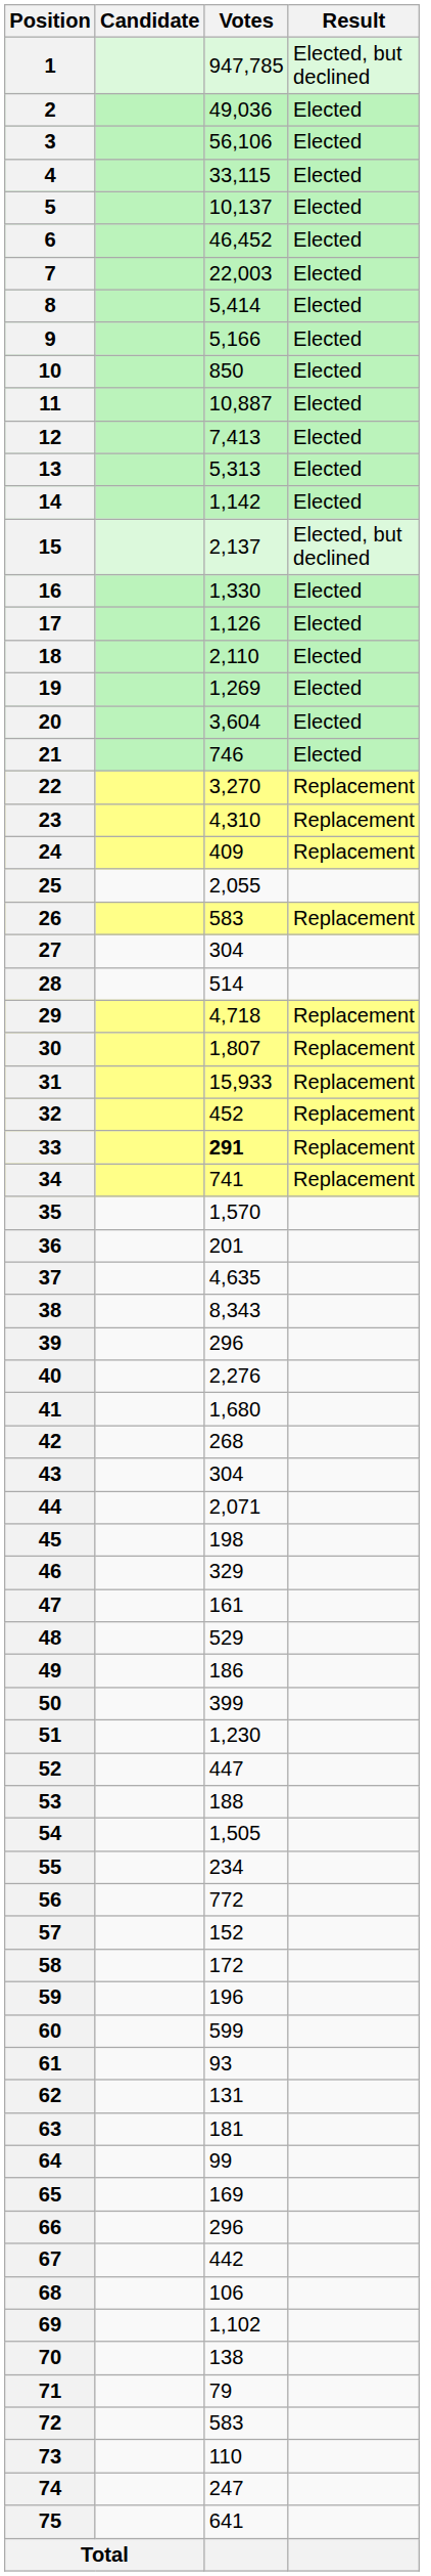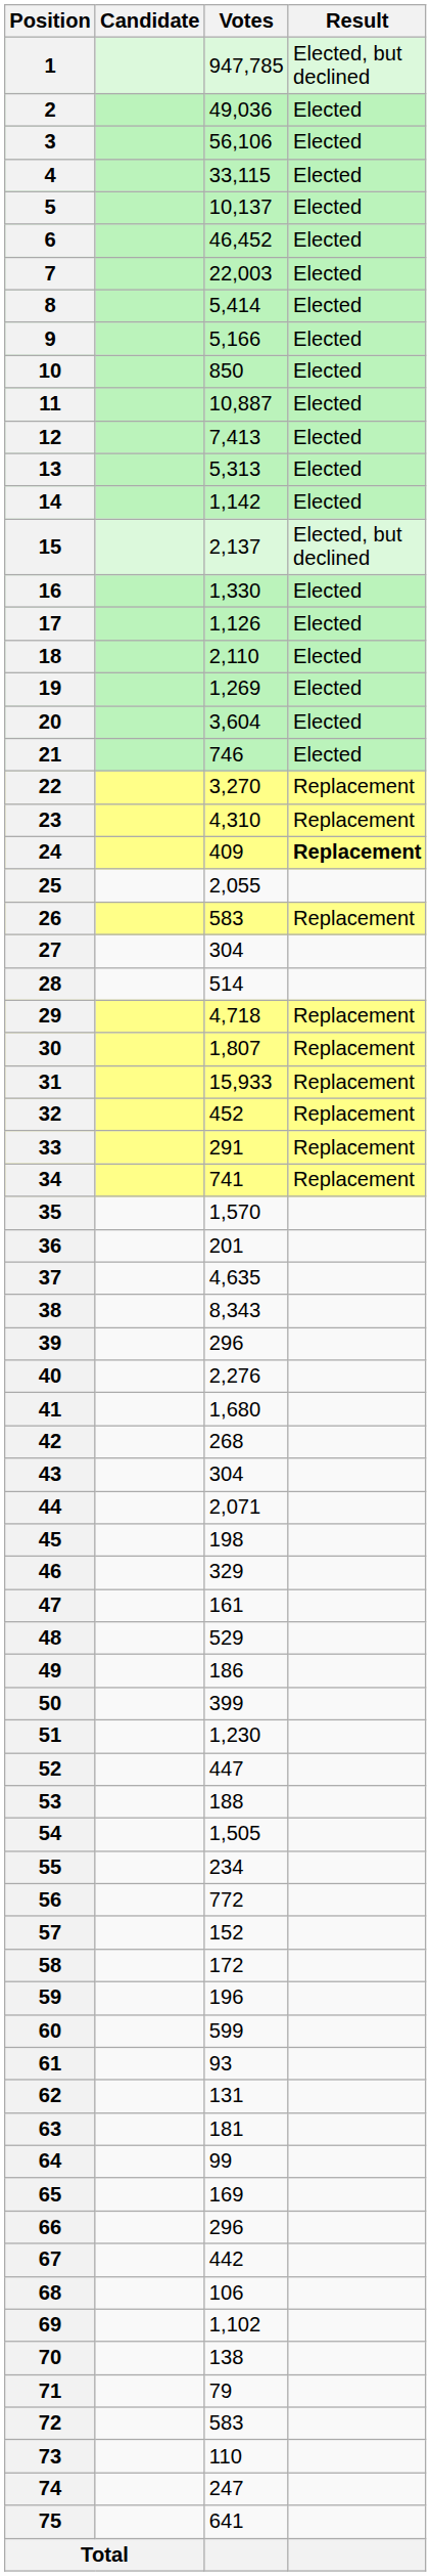24 | Result: normal -> bold
33 | Votes: bold -> normal
